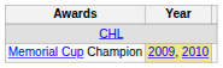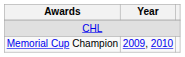Memorial Cup Champion | Year: khaki background -> no background
